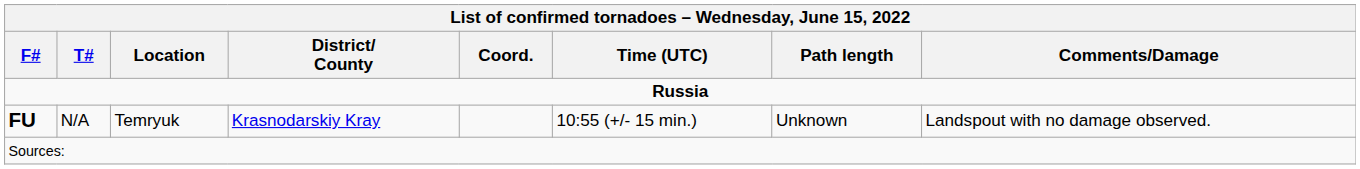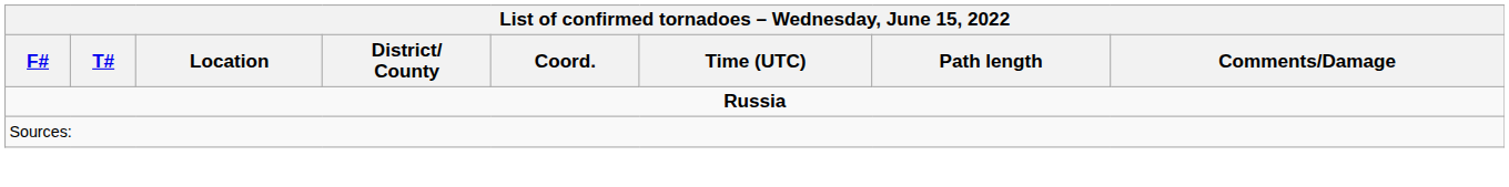- row: FU | N/A | Temryuk | Krasnodarskiy Kray | 10:55 (+/- 15 min.) | Unknown | Landspout with no damage observed.
